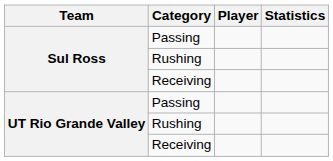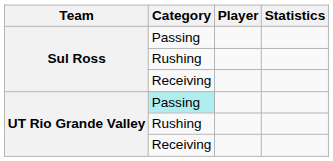UT Rio Grande Valley / Passing | Category: no background -> paleturquoise background
